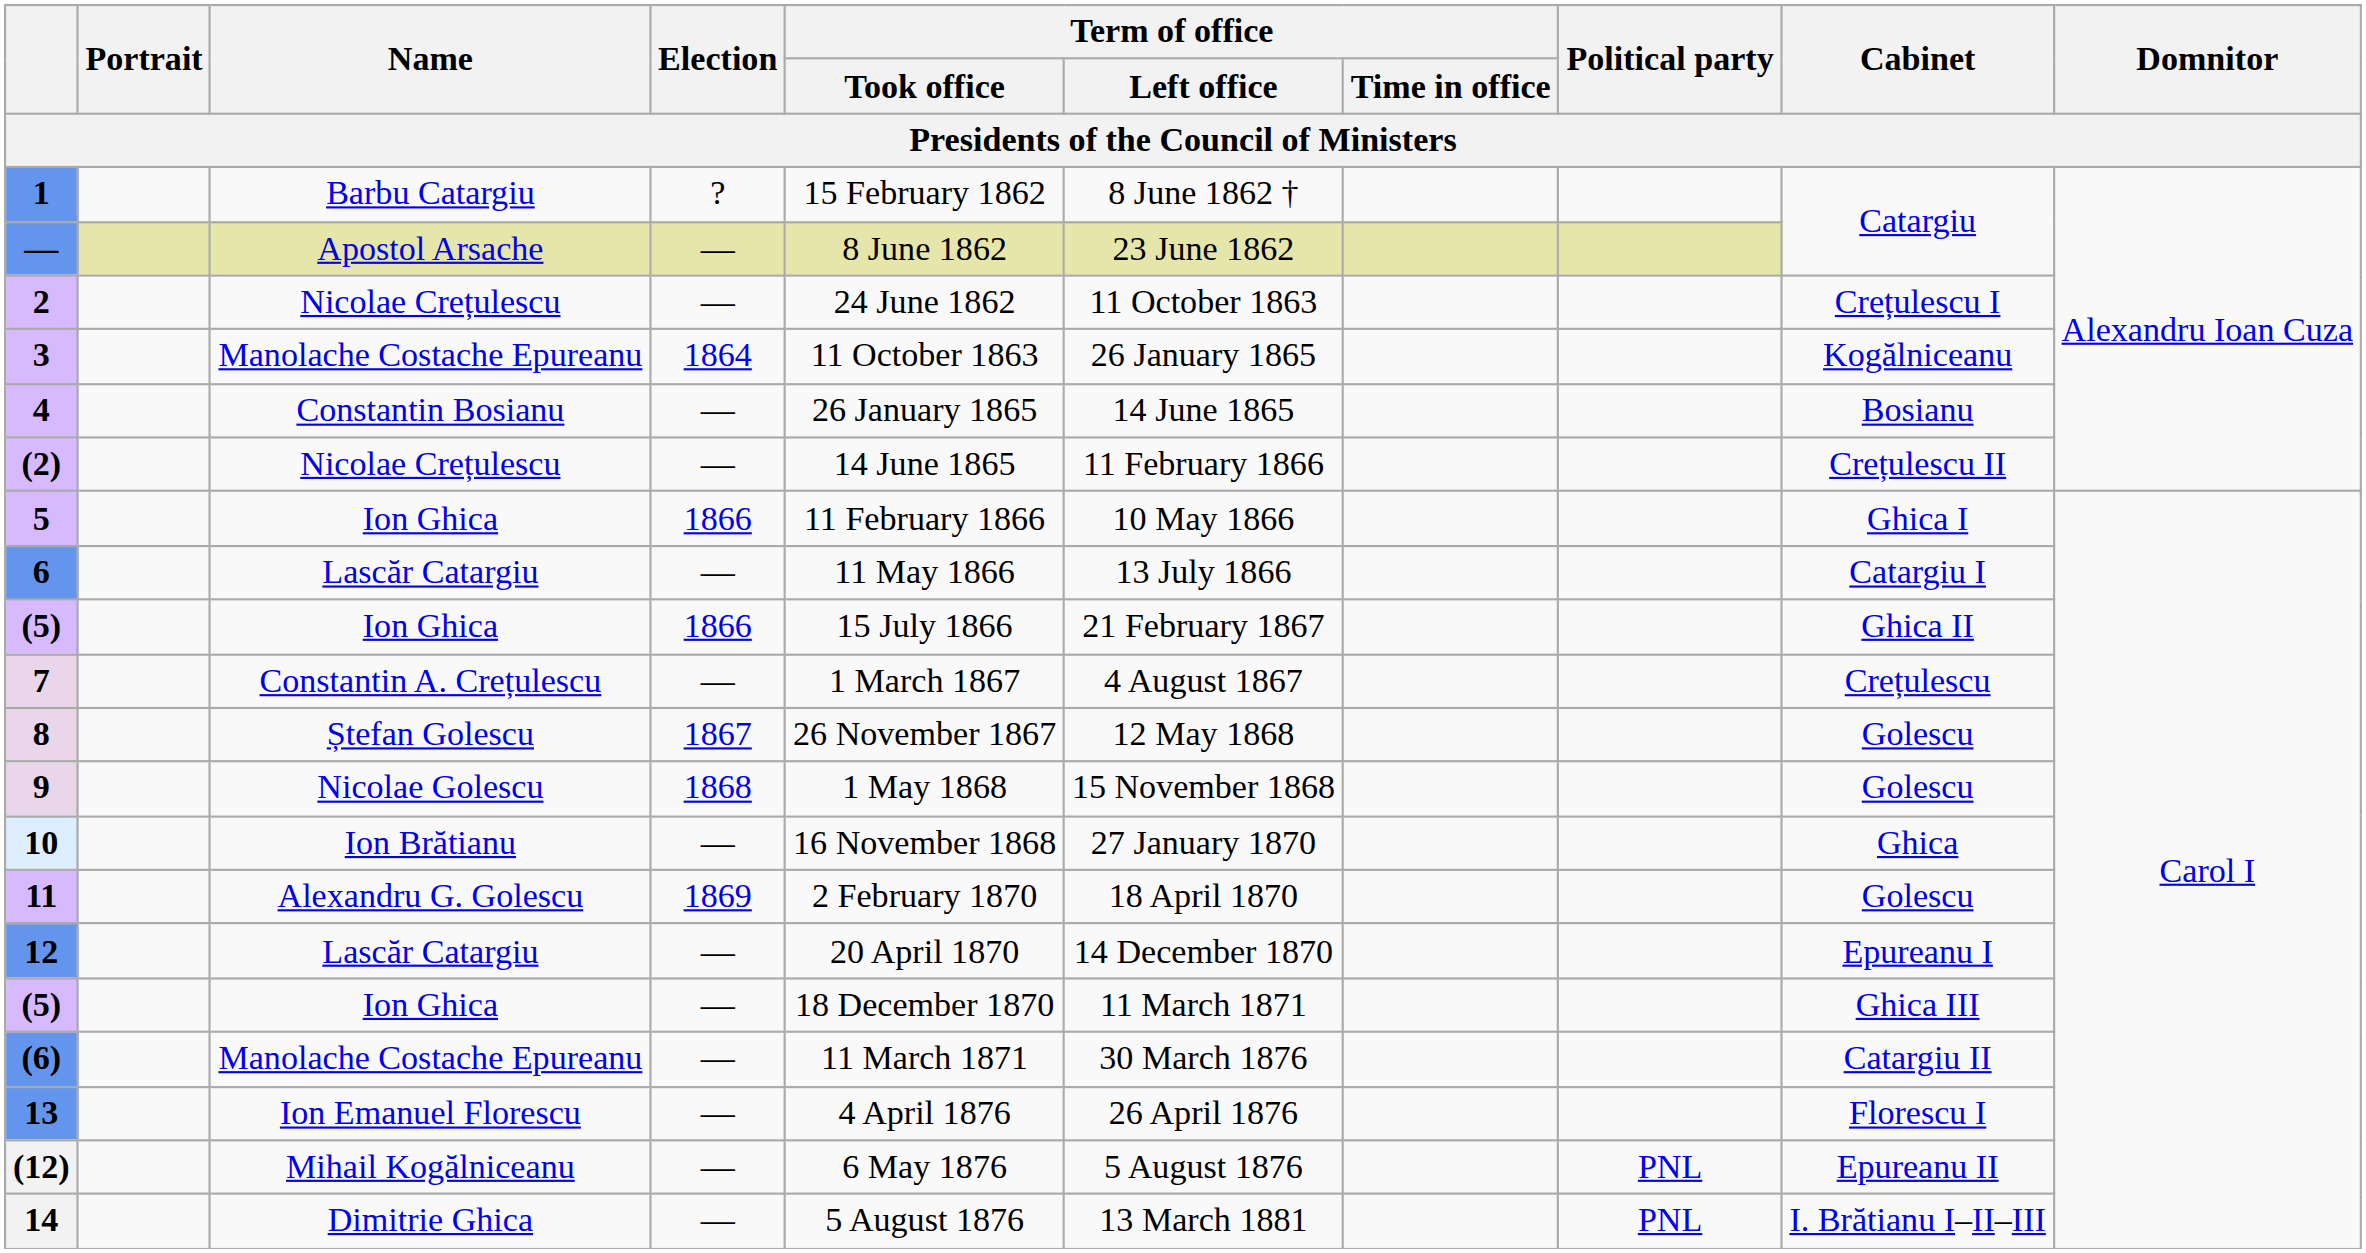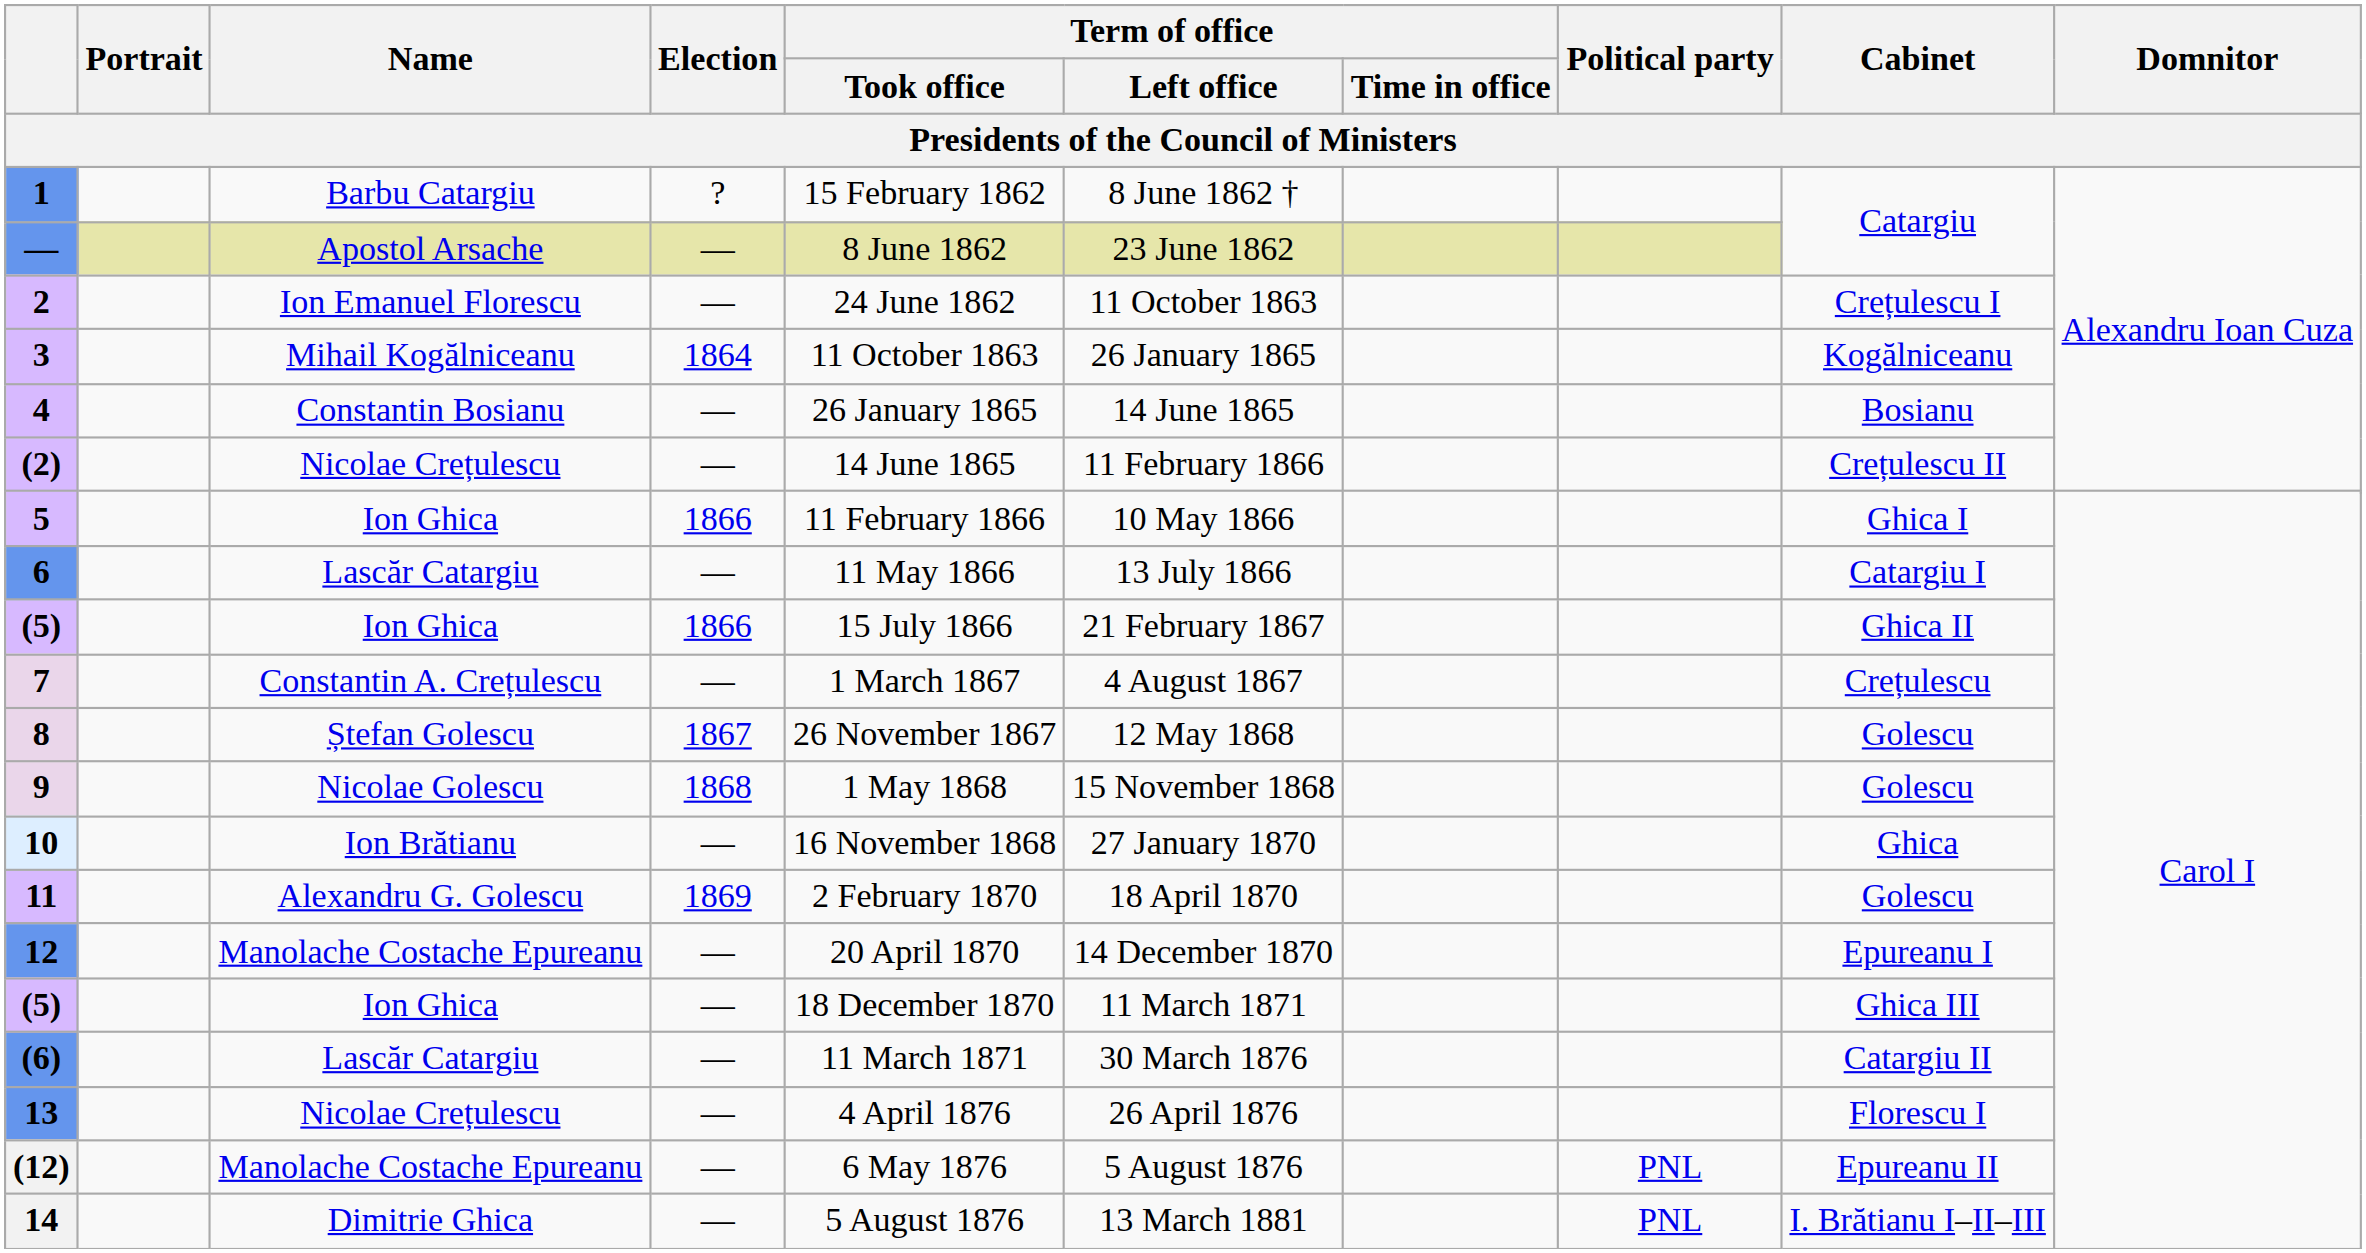2 | Name: Nicolae Crețulescu -> Ion Emanuel Florescu
3 | Name: Manolache Costache Epureanu -> Mihail Kogălniceanu
12 | Name: Lascăr Catargiu -> Manolache Costache Epureanu
(6) | Name: Manolache Costache Epureanu -> Lascăr Catargiu
13 | Name: Ion Emanuel Florescu -> Nicolae Crețulescu
(12) | Name: Mihail Kogălniceanu -> Manolache Costache Epureanu
